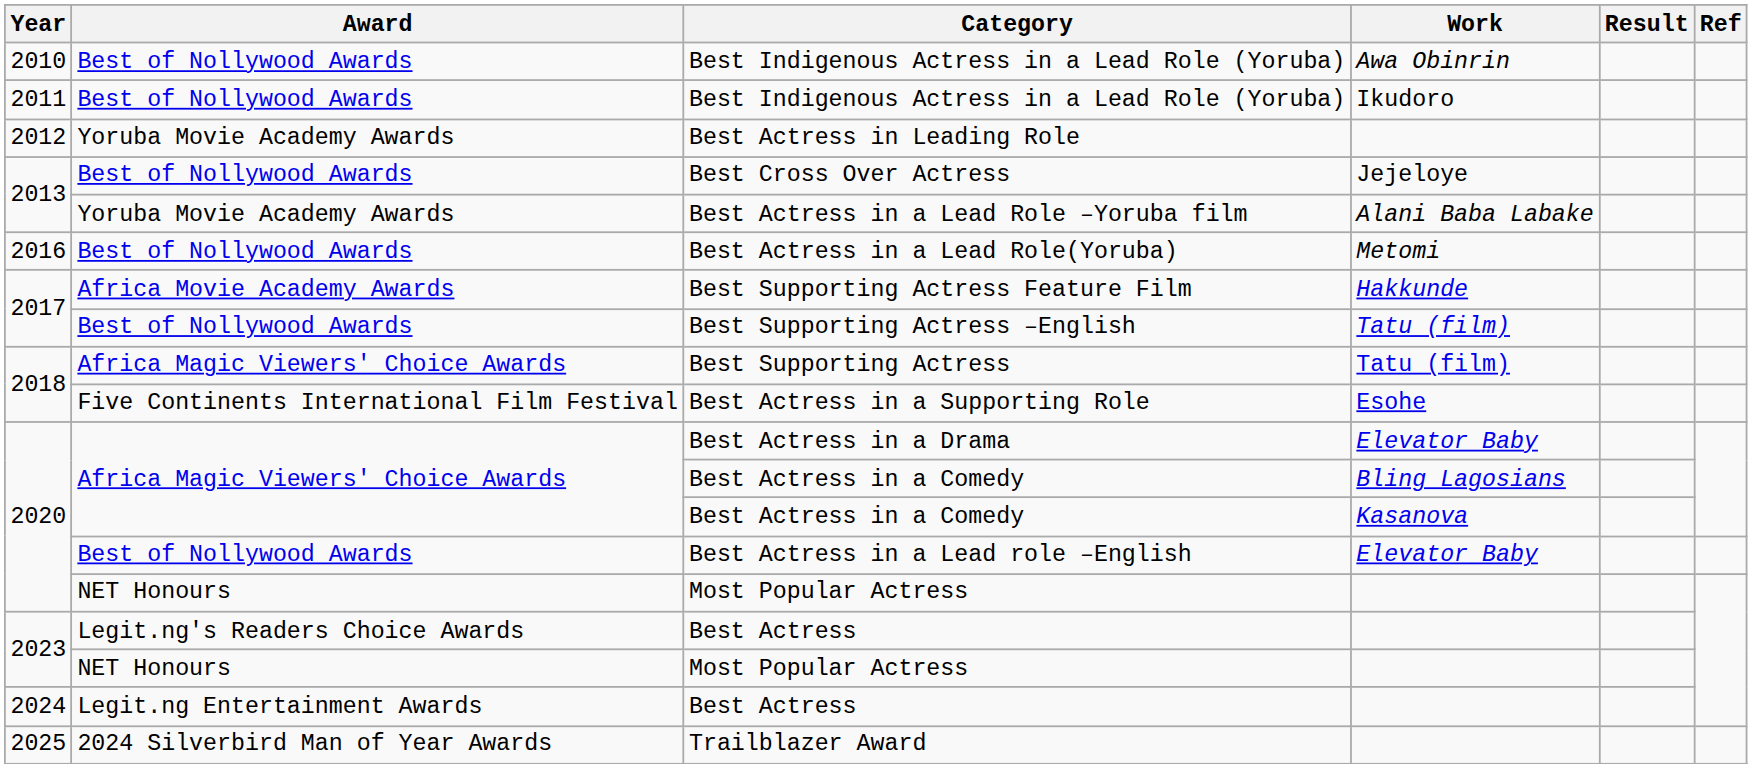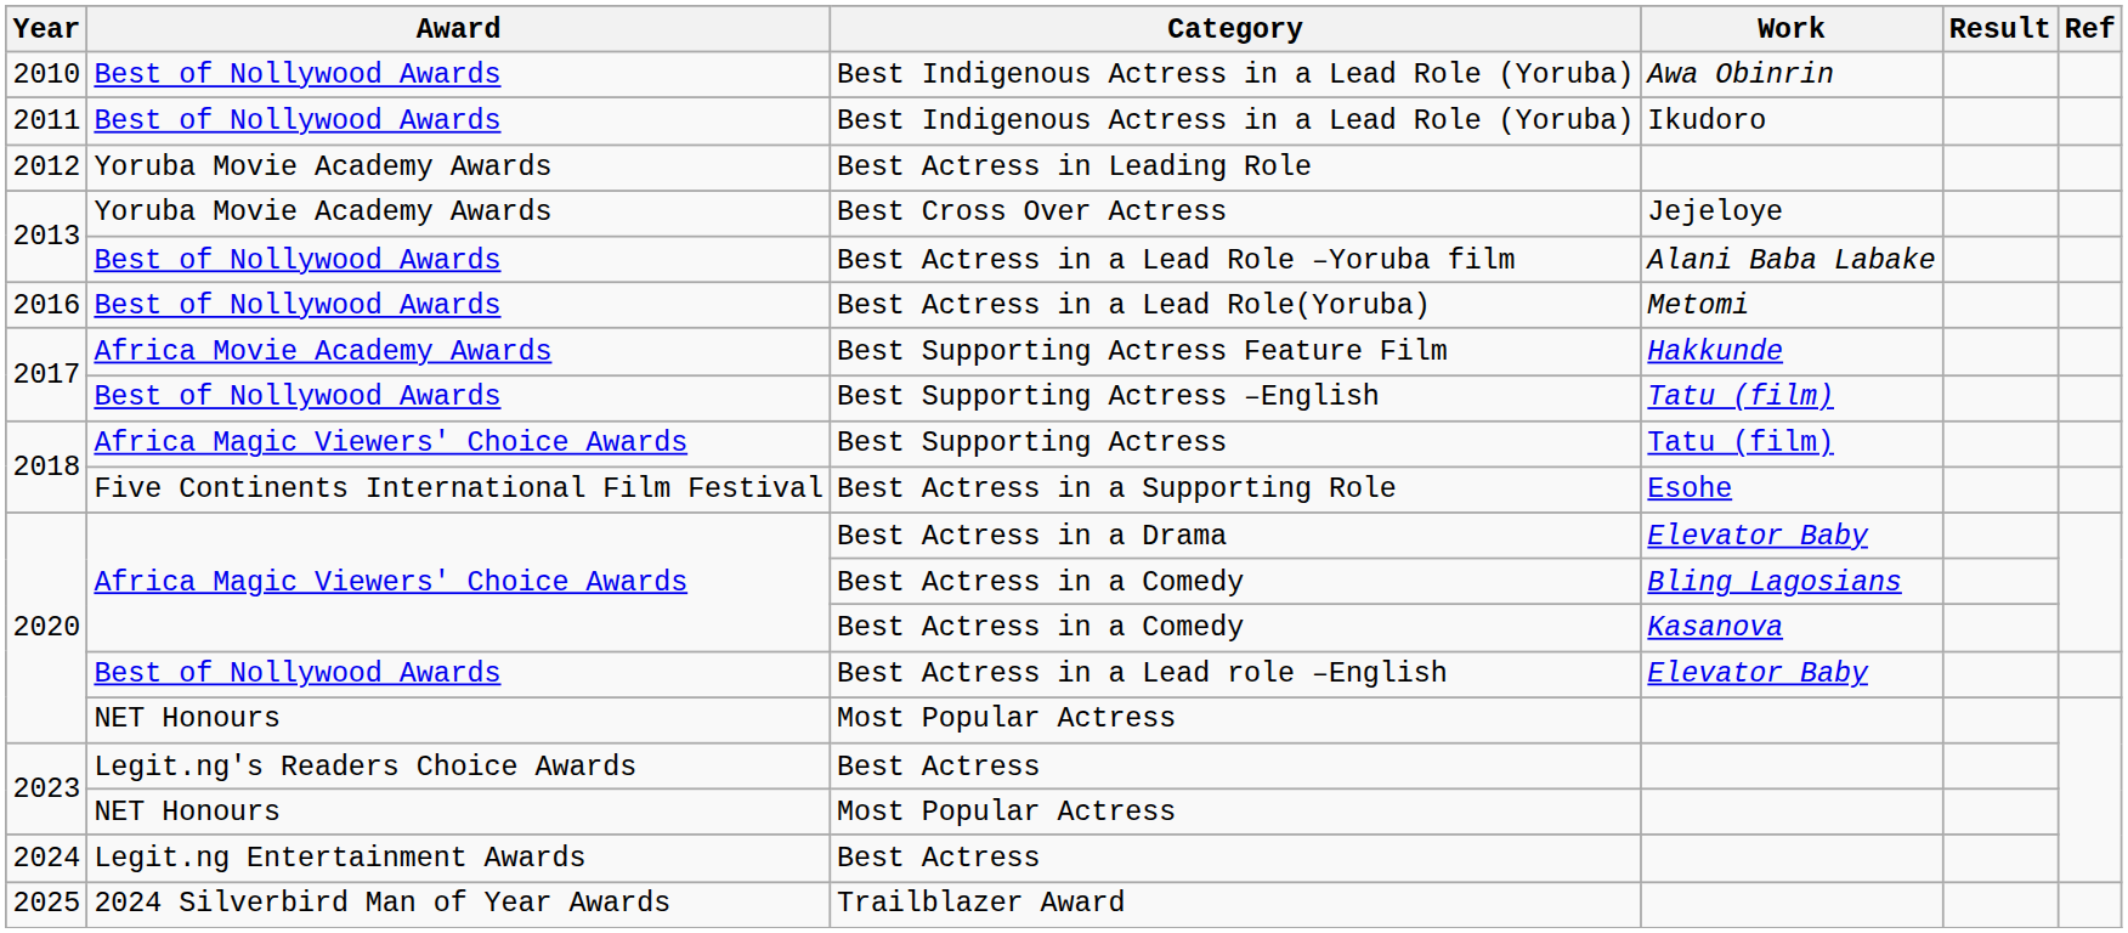Best Cross Over Actress | Award: Best of Nollywood Awards -> Yoruba Movie Academy Awards
Best Actress in a Lead Role –Yoruba film | Award: Yoruba Movie Academy Awards -> Best of Nollywood Awards
